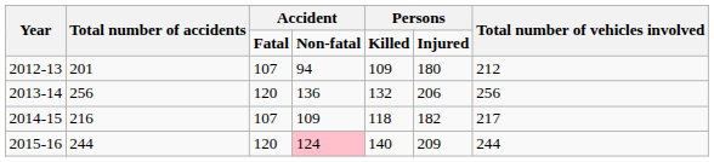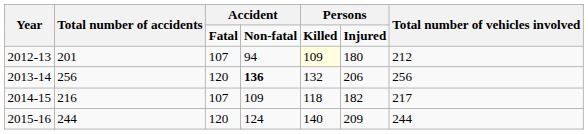2012-13 | column 5: no background -> lightyellow background
2013-14 | column 4: normal -> bold
2015-16 | column 4: pink background -> no background
